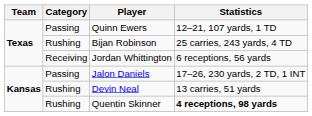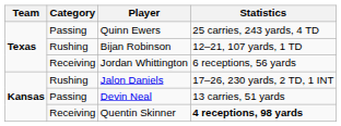Quinn Ewers | Statistics: 12–21, 107 yards, 1 TD -> 25 carries, 243 yards, 4 TD
Bijan Robinson | Statistics: 25 carries, 243 yards, 4 TD -> 12–21, 107 yards, 1 TD
Jalon Daniels | Category: Passing -> Rushing
Devin Neal | Category: Rushing -> Passing
Quentin Skinner | Category: Rushing -> Receiving
